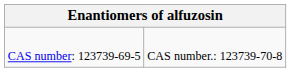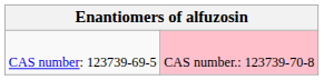CAS number: 123739-69-5 | column 2: no background -> pink background
